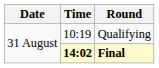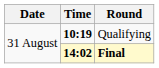Qualifying | Time: normal -> bold
